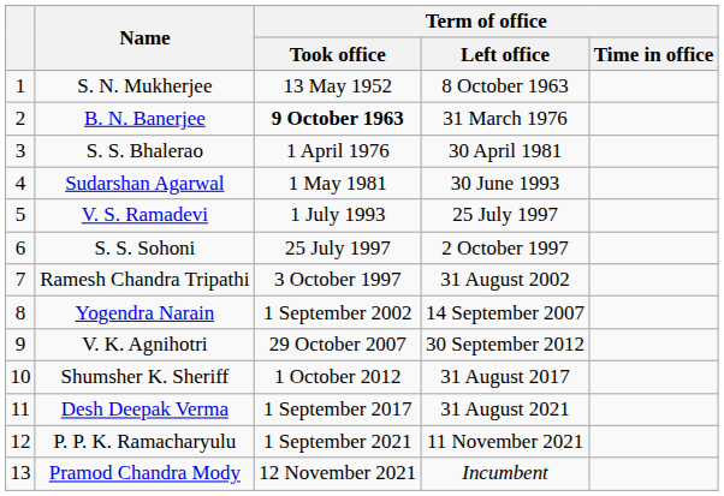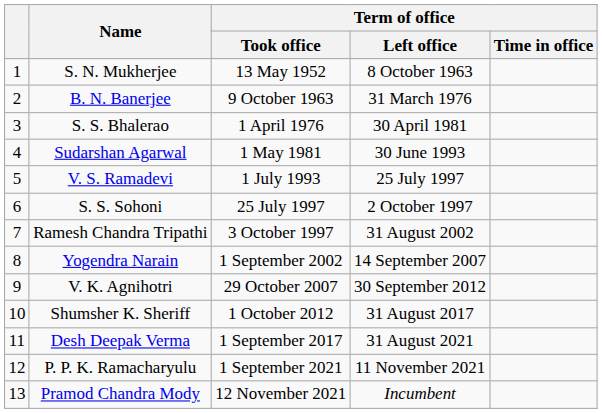B. N. Banerjee | Term of office / Took office: bold -> normal
